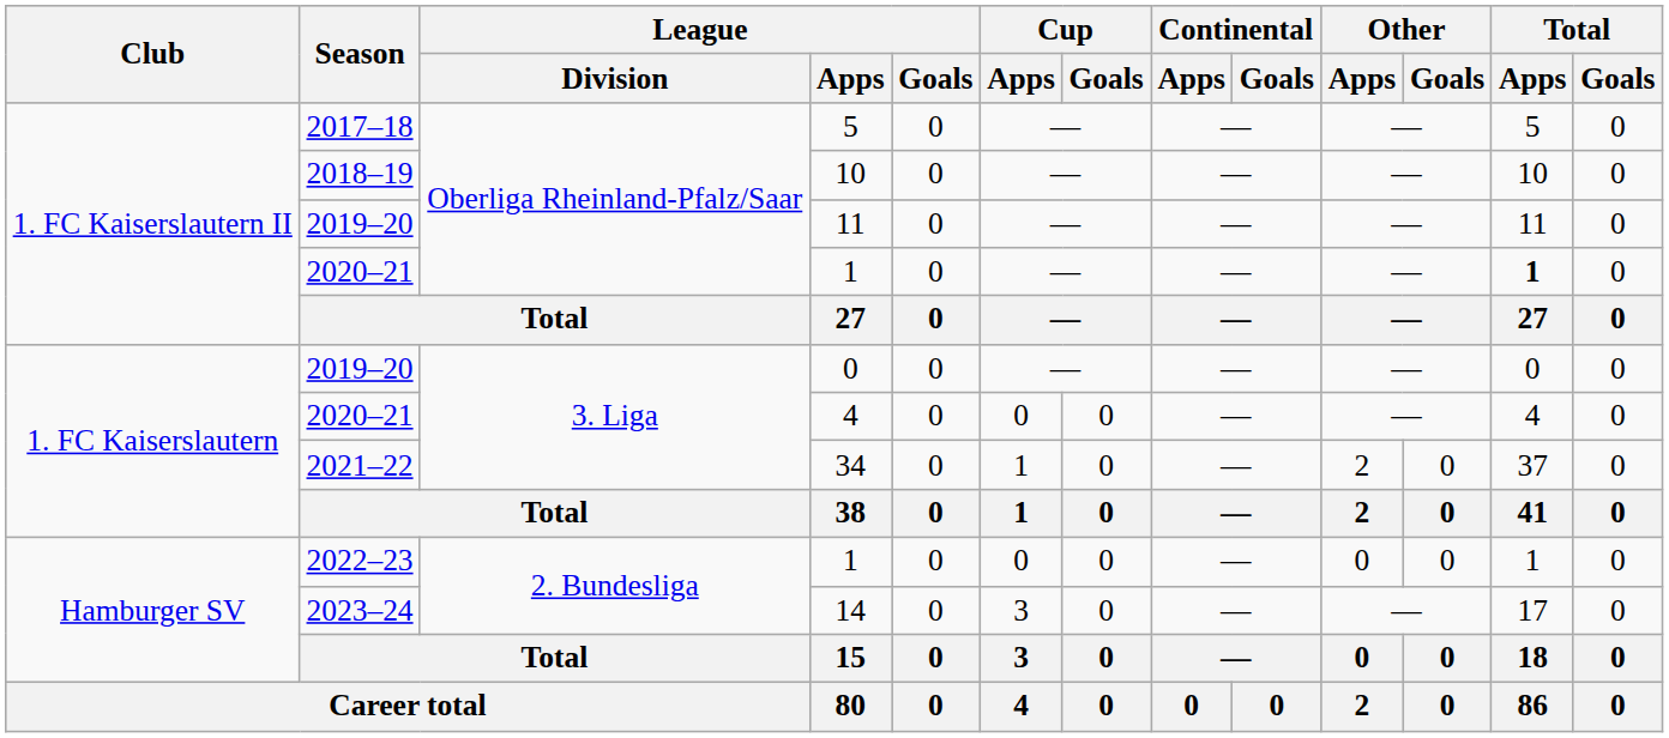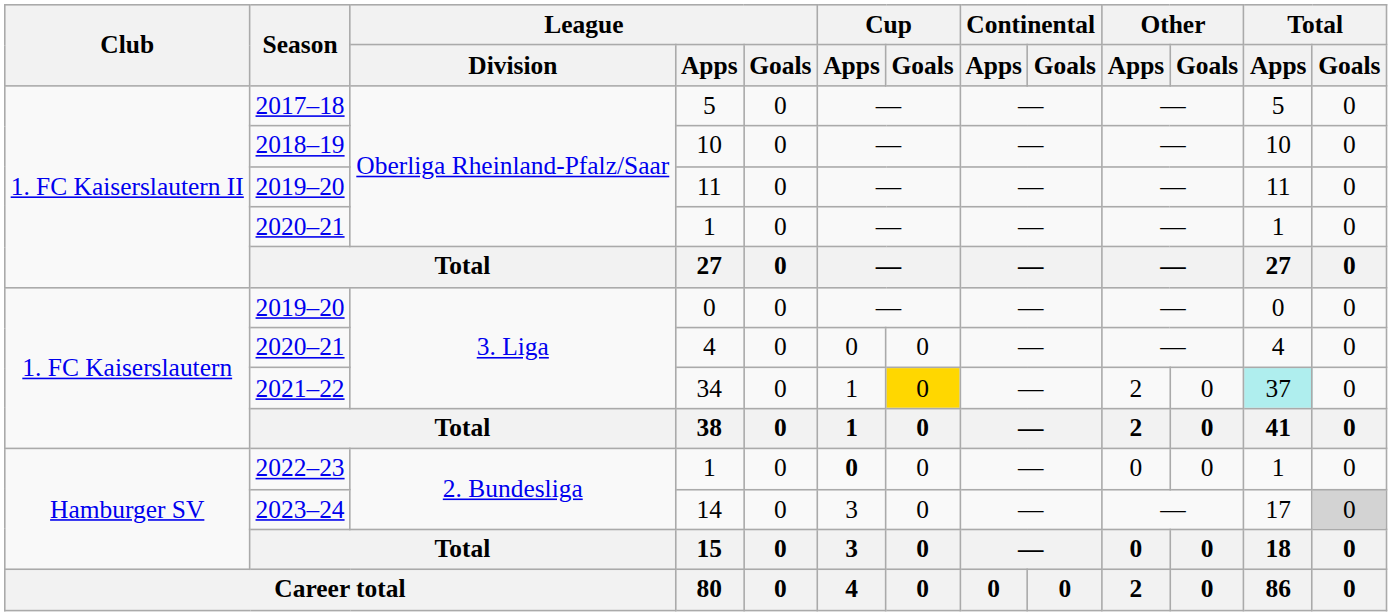2020–21 / 1 | Total / Apps: bold -> normal
34 | Cup / Goals: no background -> gold background
34 | Total / Apps: no background -> paleturquoise background
2022–23 / 1 | Cup / Apps: normal -> bold
14 | Total / Goals: no background -> lightgrey background
